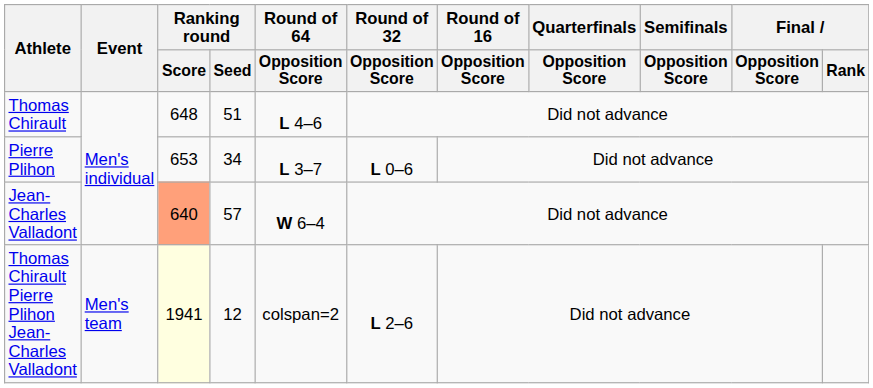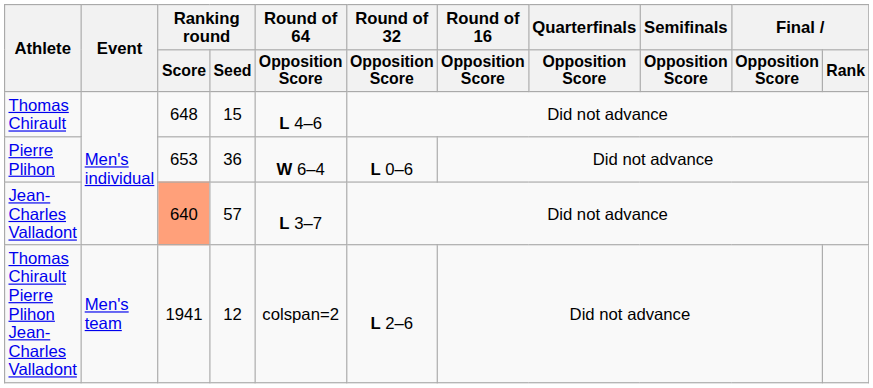Thomas Chirault | Ranking round / Seed: 51 -> 15
Pierre Plihon | Ranking round / Seed: 34 -> 36
Pierre Plihon | Round of 64 / Opposition Score: L 3–7 -> W 6–4
Jean-Charles Valladont | Round of 64 / Opposition Score: W 6–4 -> L 3–7
Thomas Chirault Pierre Plihon Jean-Charles Valladont | Ranking round / Score: lightyellow background -> no background
